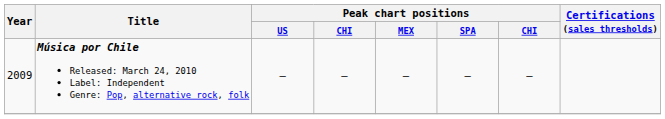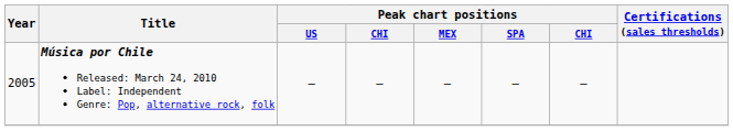row 3 | Year: 2009 -> 2005
